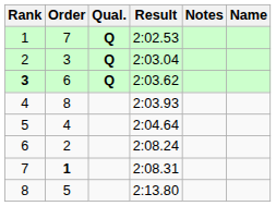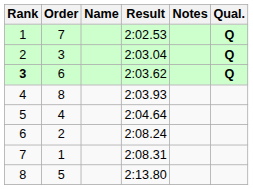columns swapped: Name <-> Qual.
row 8 | Order: bold -> normal
